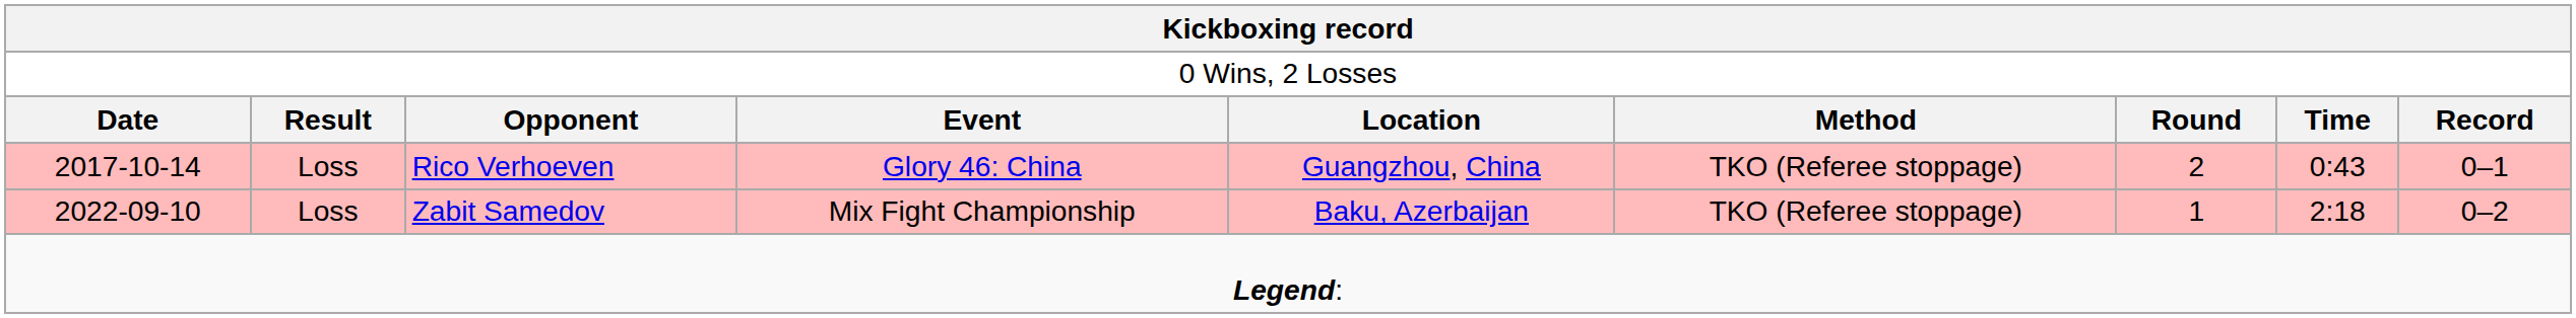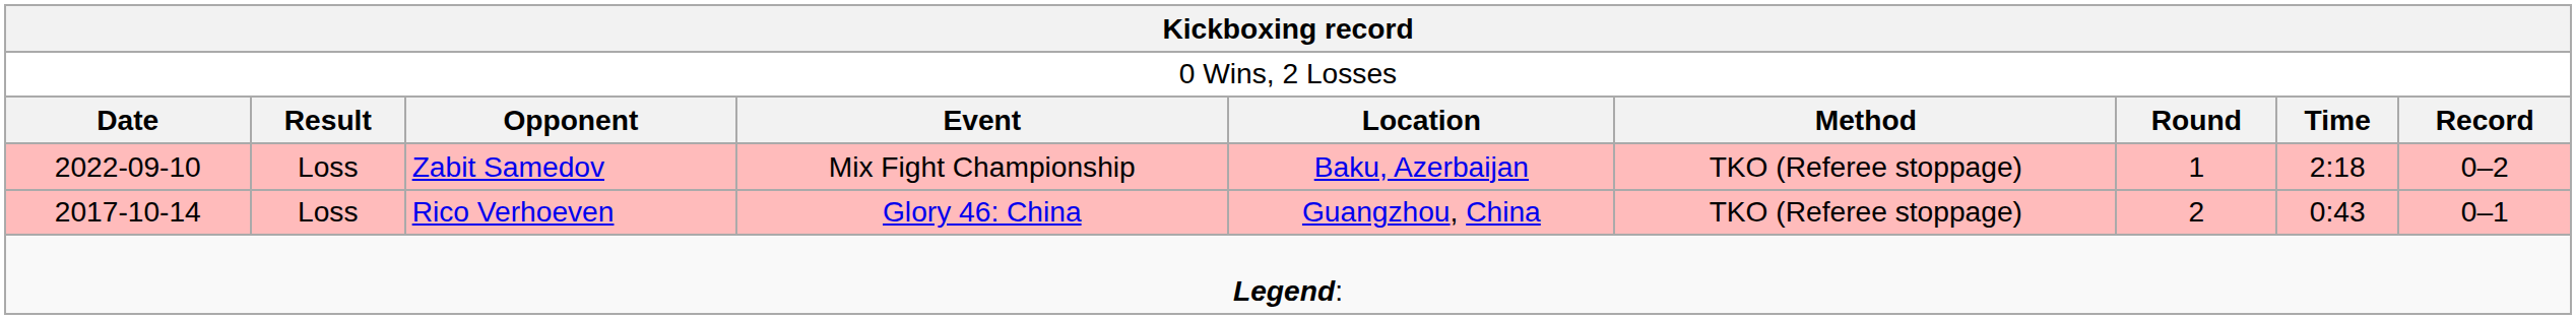rows swapped: 2022-09-10 <-> 2017-10-14
